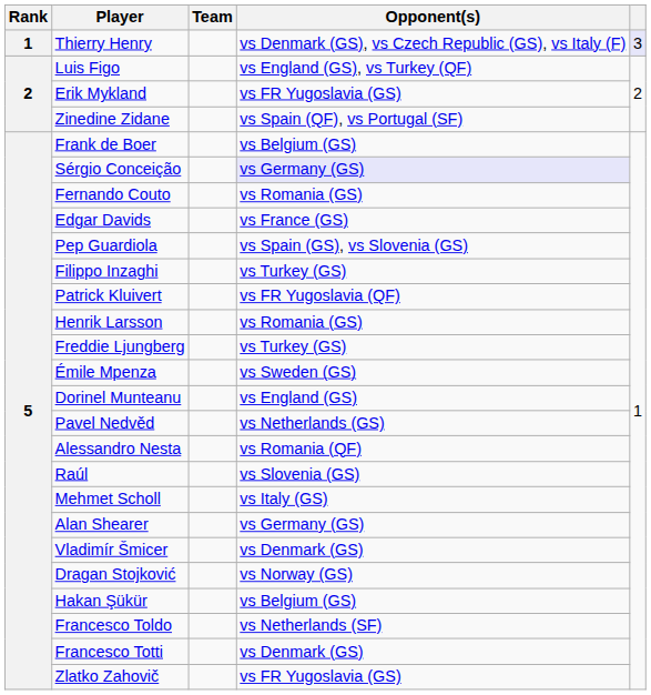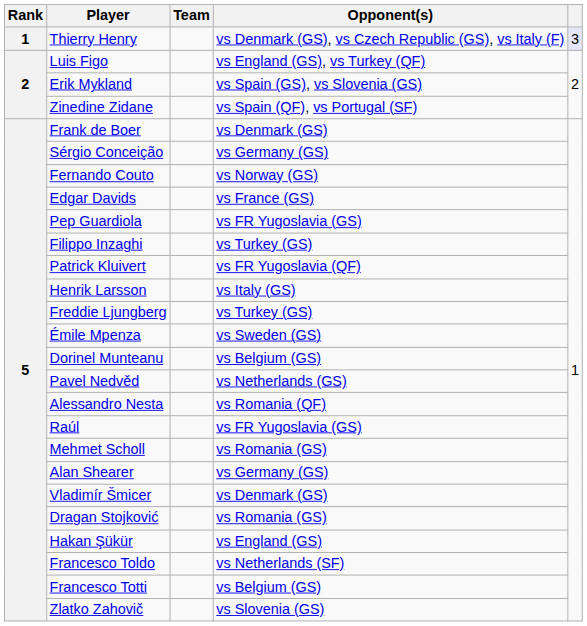Erik Mykland | Opponent(s): vs FR Yugoslavia (GS) -> vs Spain (GS), vs Slovenia (GS)
Frank de Boer | Opponent(s): vs Belgium (GS) -> vs Denmark (GS)
Sérgio Conceição | Opponent(s): lavender background -> no background
Fernando Couto | Opponent(s): vs Romania (GS) -> vs Norway (GS)
Pep Guardiola | Opponent(s): vs Spain (GS), vs Slovenia (GS) -> vs FR Yugoslavia (GS)
Henrik Larsson | Opponent(s): vs Romania (GS) -> vs Italy (GS)
Dorinel Munteanu | Opponent(s): vs England (GS) -> vs Belgium (GS)
Raúl | Opponent(s): vs Slovenia (GS) -> vs FR Yugoslavia (GS)
Mehmet Scholl | Opponent(s): vs Italy (GS) -> vs Romania (GS)
Dragan Stojković | Opponent(s): vs Norway (GS) -> vs Romania (GS)
Hakan Şükür | Opponent(s): vs Belgium (GS) -> vs England (GS)
Francesco Totti | Opponent(s): vs Denmark (GS) -> vs Belgium (GS)
Zlatko Zahovič | Opponent(s): vs FR Yugoslavia (GS) -> vs Slovenia (GS)
